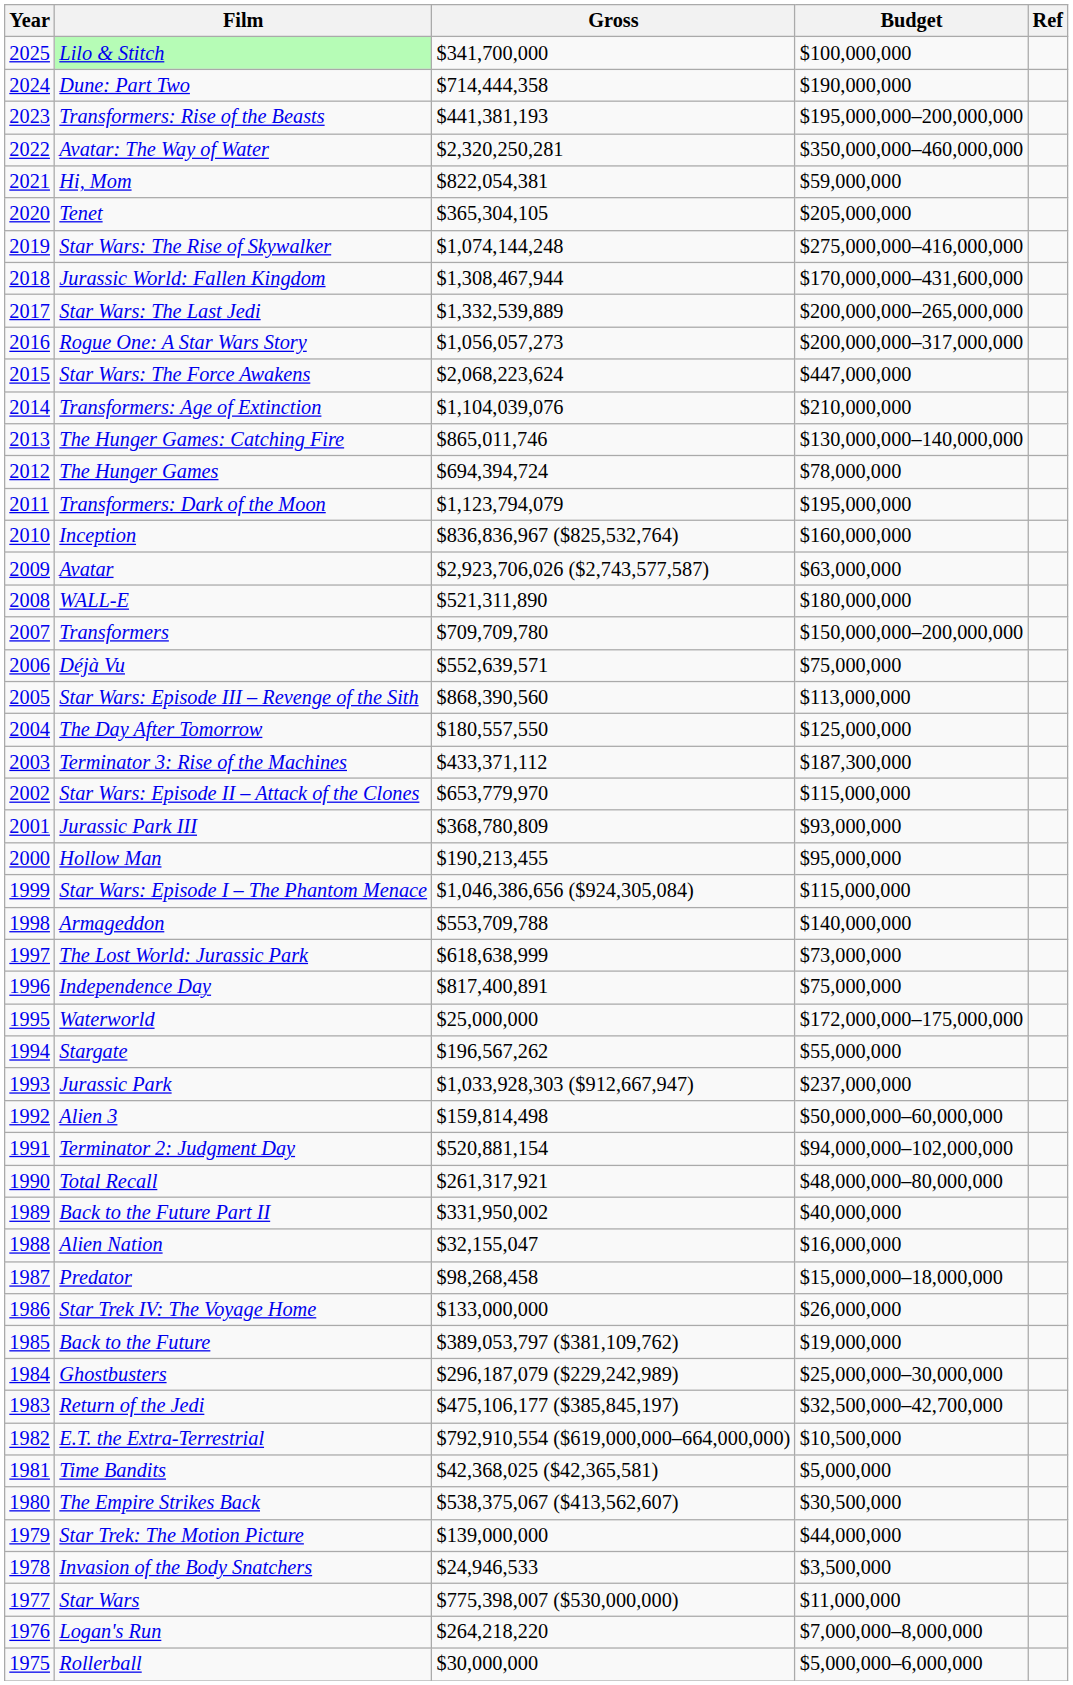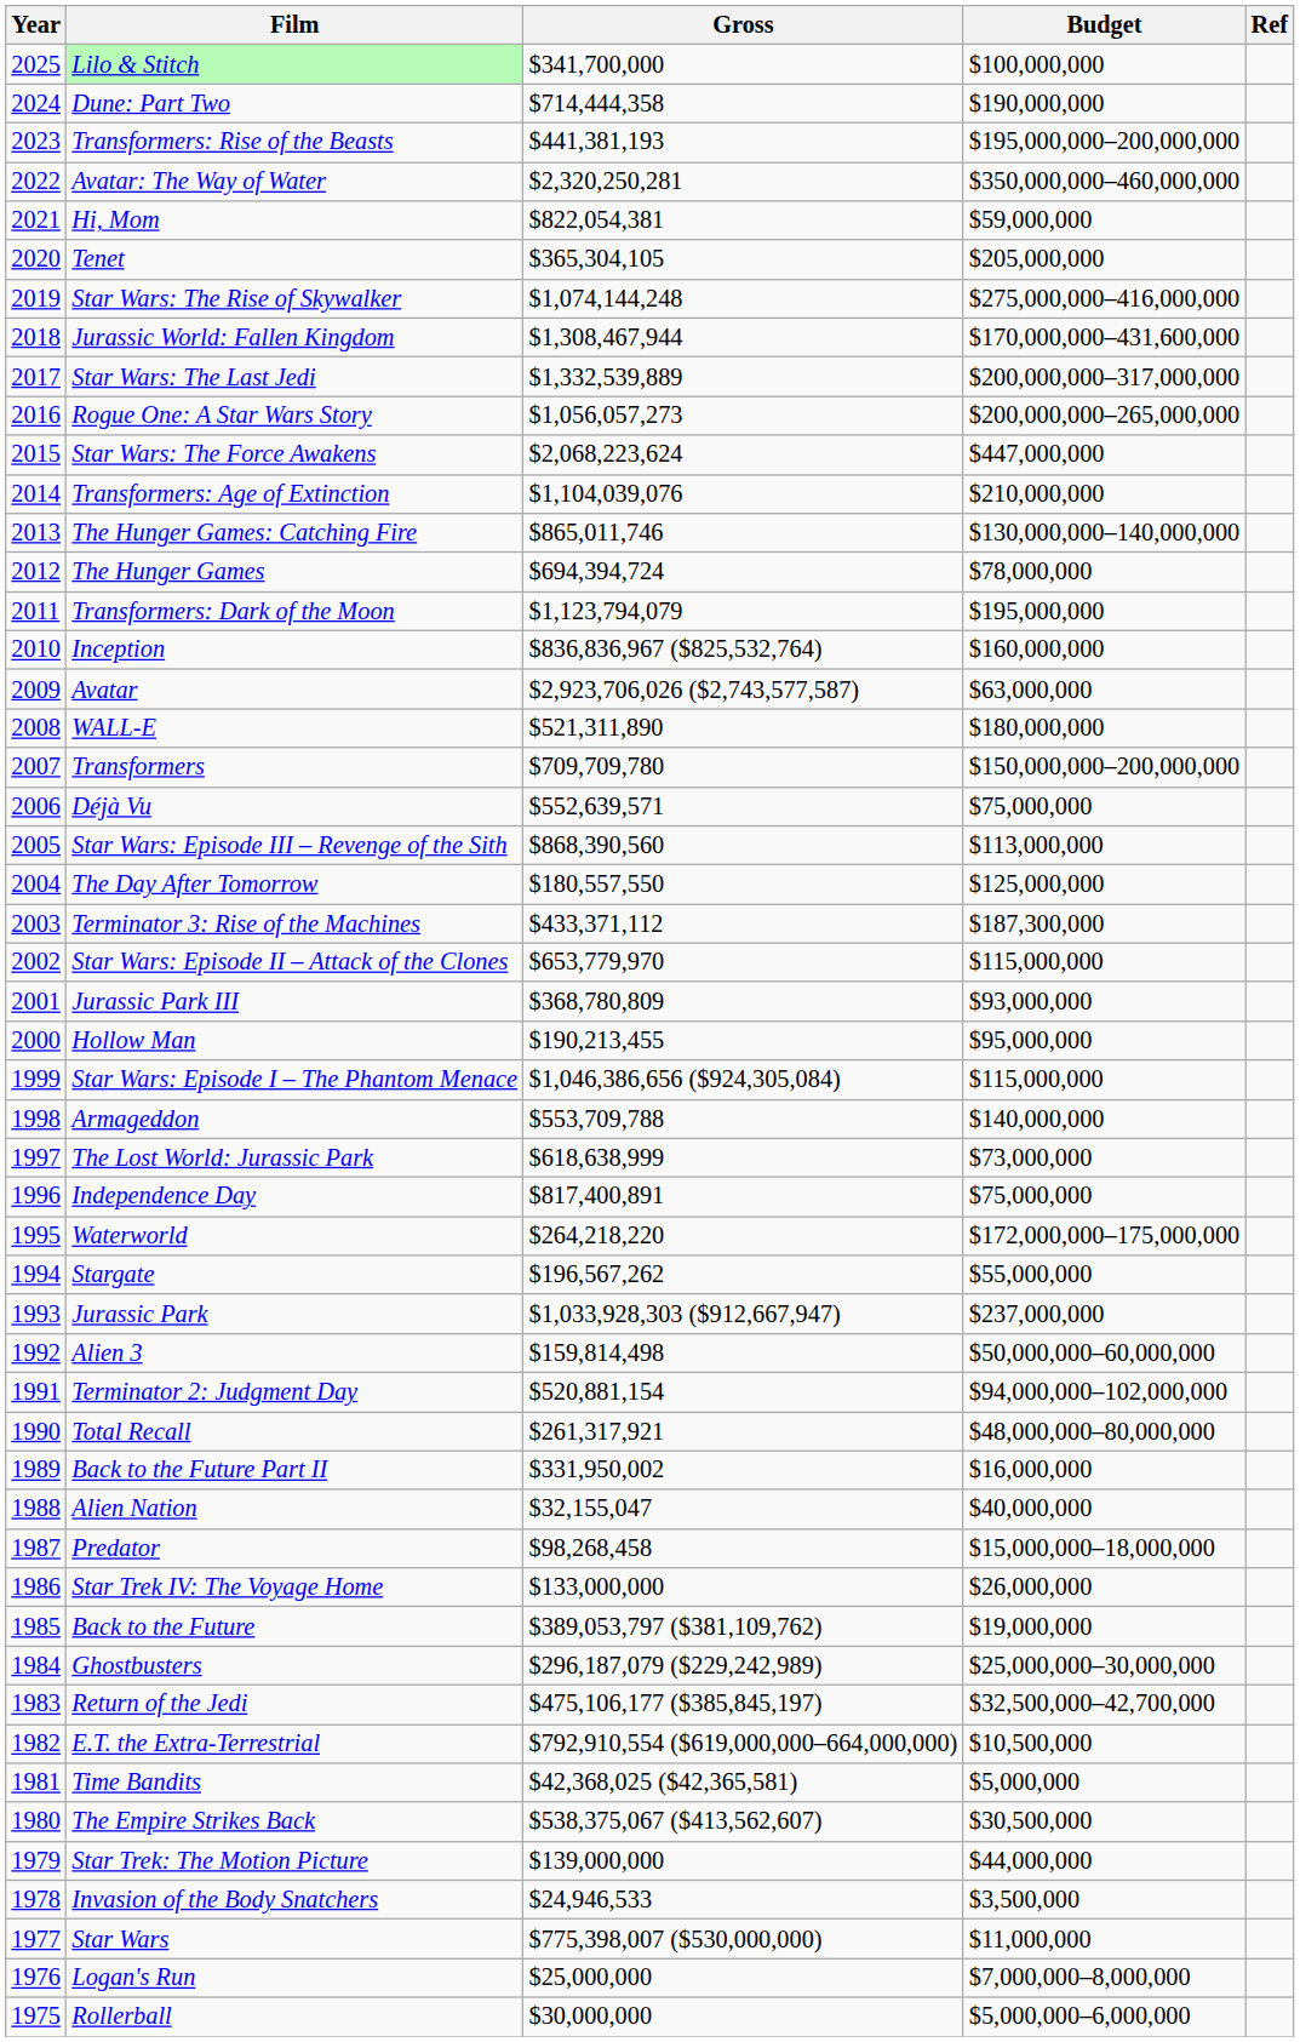Star Wars: The Last Jedi | Budget: $200,000,000–265,000,000 -> $200,000,000–317,000,000
Rogue One: A Star Wars Story | Budget: $200,000,000–317,000,000 -> $200,000,000–265,000,000
Waterworld | Gross: $25,000,000 -> $264,218,220
Back to the Future Part II | Budget: $40,000,000 -> $16,000,000
Alien Nation | Budget: $16,000,000 -> $40,000,000
Logan's Run | Gross: $264,218,220 -> $25,000,000
